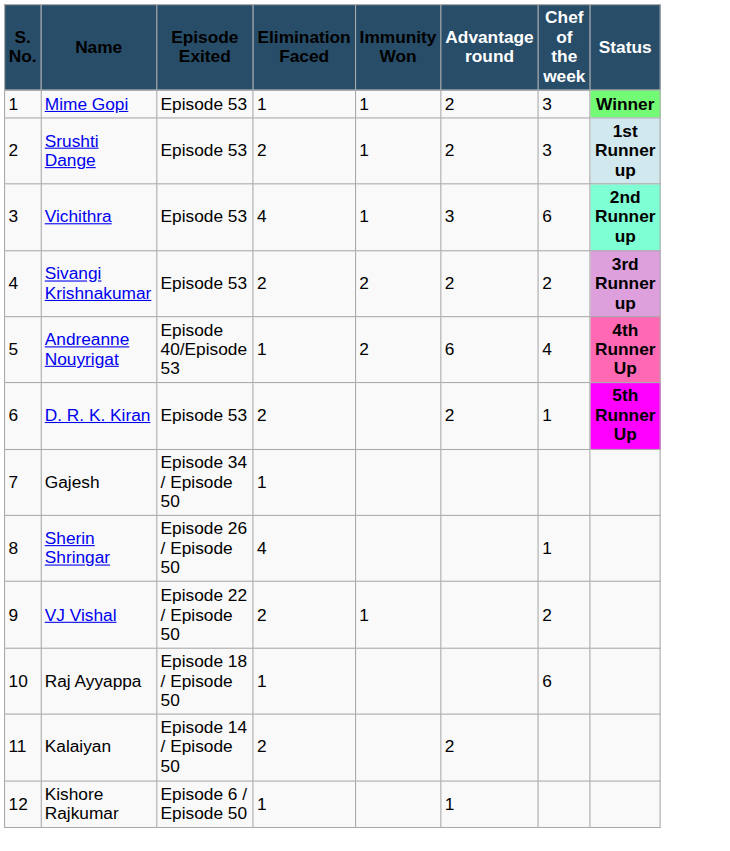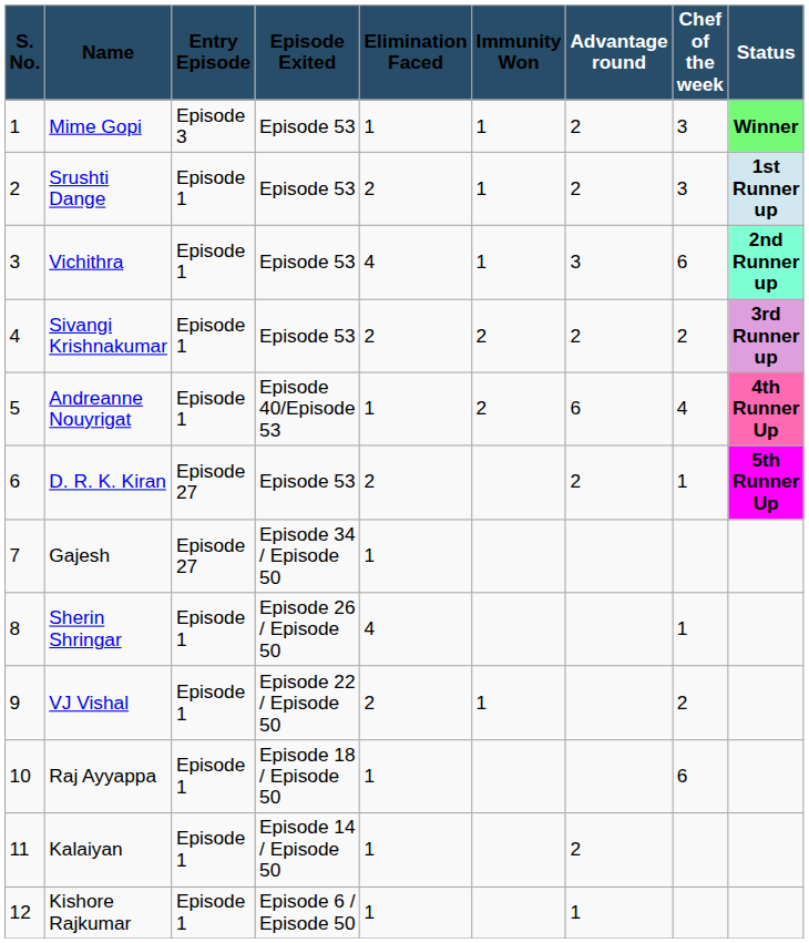+ column: Entry Episode | Episode 3 | Episode 1 | Episode 1 | Episode 1 | Episode 1 | Episode 27 | Episode 27 | Episode 1 | Episode 1 | Episode 1 | Episode 1 | Episode 1
Kalaiyan | Elimination Faced: 2 -> 1
